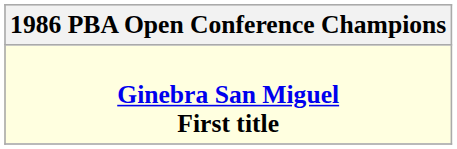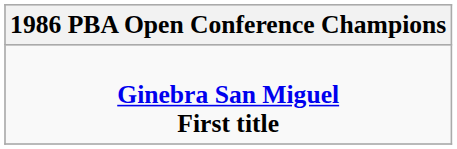row 2 | column 1: lightyellow background -> no background
